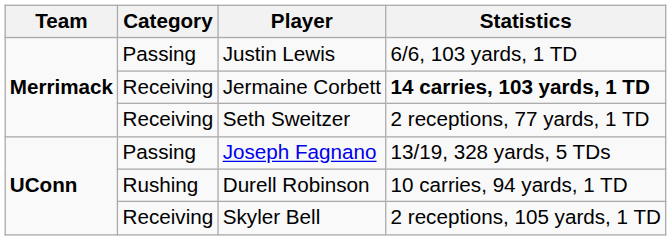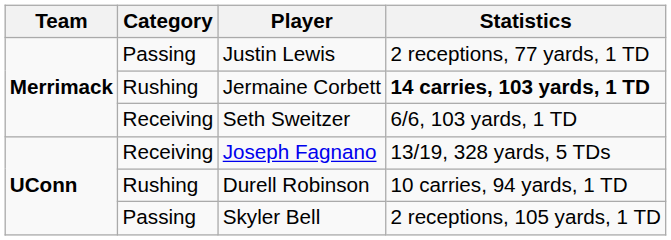Justin Lewis | Statistics: 6/6, 103 yards, 1 TD -> 2 receptions, 77 yards, 1 TD
Jermaine Corbett | Category: Receiving -> Rushing
Seth Sweitzer | Statistics: 2 receptions, 77 yards, 1 TD -> 6/6, 103 yards, 1 TD
Joseph Fagnano | Category: Passing -> Receiving
Skyler Bell | Category: Receiving -> Passing
